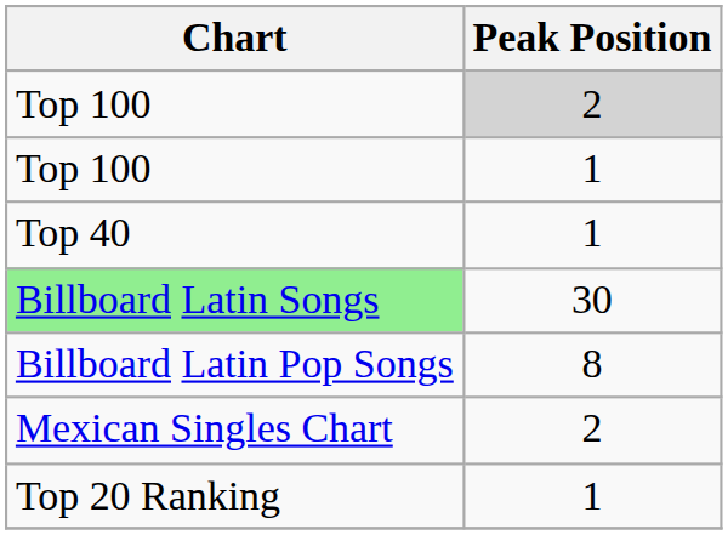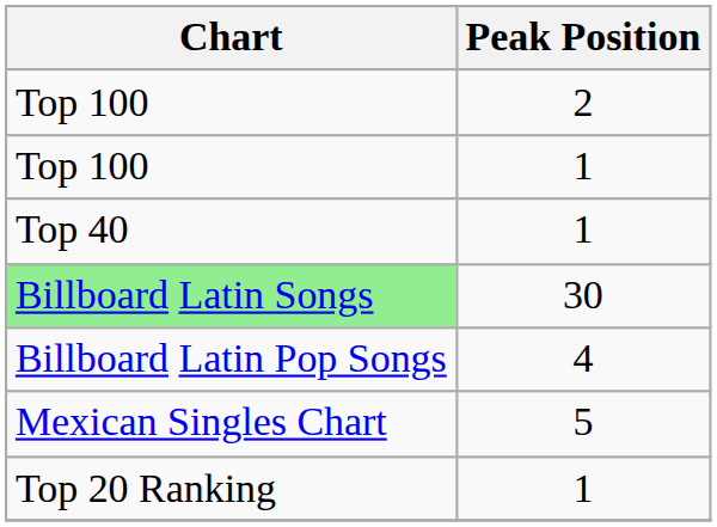row 2 | Peak Position: lightgrey background -> no background
row 6 | Peak Position: 8 -> 4
row 7 | Peak Position: 2 -> 5
